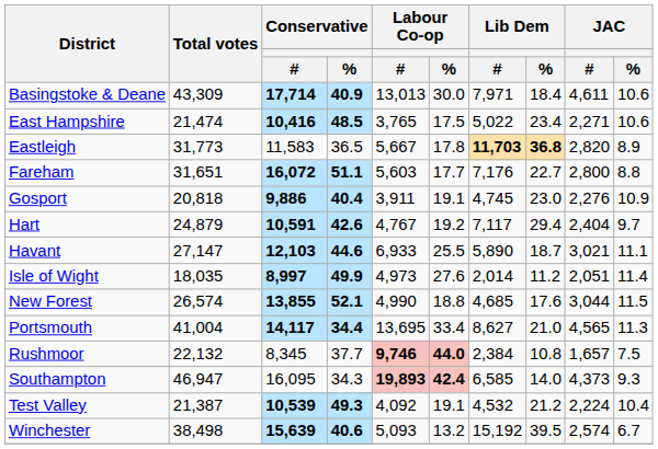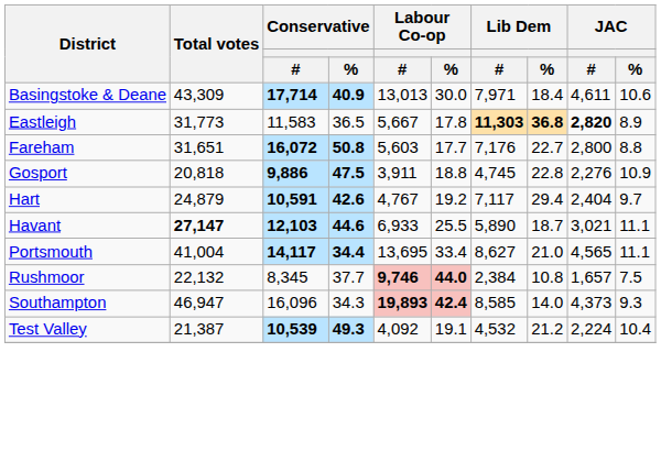- row: East Hampshire | 21,474 | 10,416 | 48.5 | 3,765 | 17.5 | 5,022 | 23.4 | 2,271 | 10.6
Eastleigh | Lib Dem / #: 11,703 -> 11,303
Eastleigh | JAC / #: normal -> bold
Fareham | Conservative / %: 51.1 -> 50.8
Gosport | Conservative / %: 40.4 -> 47.5
Gosport | Labour Co-op / %: 19.1 -> 18.8
Gosport | Lib Dem / %: 23.0 -> 22.8
Havant | Total votes: normal -> bold
- row: Isle of Wight | 18,035 | 8,997 | 49.9 | 4,973 | 27.6 | 2,014 | 11.2 | 2,051 | 11.4
- row: New Forest | 26,574 | 13,855 | 52.1 | 4,990 | 18.8 | 4,685 | 17.6 | 3,044 | 11.5
Portsmouth | JAC / %: 11.3 -> 11.1
Southampton | Conservative / #: 16,095 -> 16,096
Southampton | Lib Dem / #: 6,585 -> 8,585
- row: Winchester | 38,498 | 15,639 | 40.6 | 5,093 | 13.2 | 15,192 | 39.5 | 2,574 | 6.7
